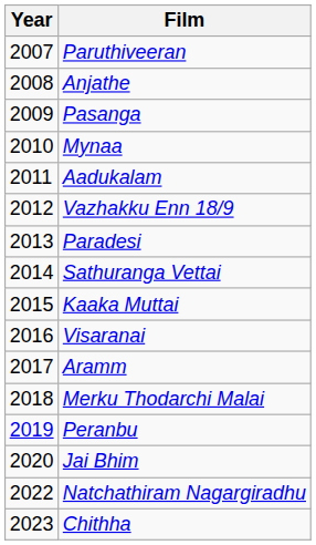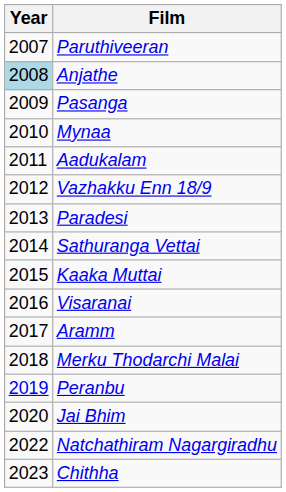Anjathe | Year: no background -> lightblue background
